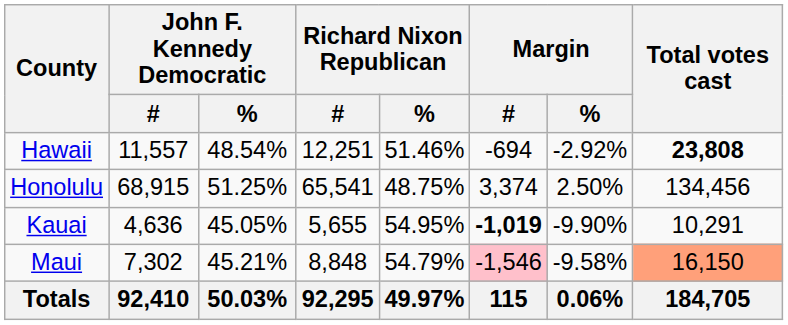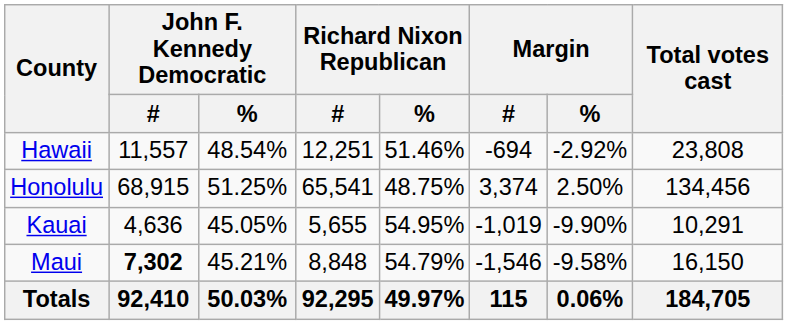Hawaii | Total votes cast: bold -> normal
Kauai | Margin / #: bold -> normal
Maui | John F. Kennedy Democratic / #: normal -> bold
Maui | Margin / #: pink background -> no background
Maui | Total votes cast: lightsalmon background -> no background
